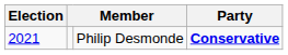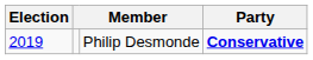Philip Desmonde | Election: 2021 -> 2019
